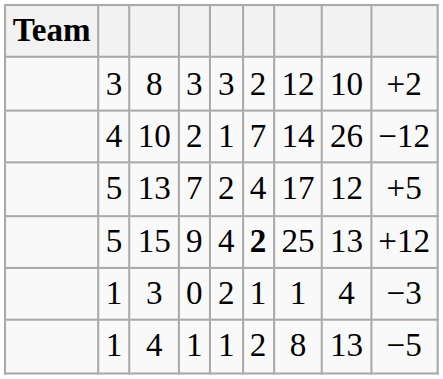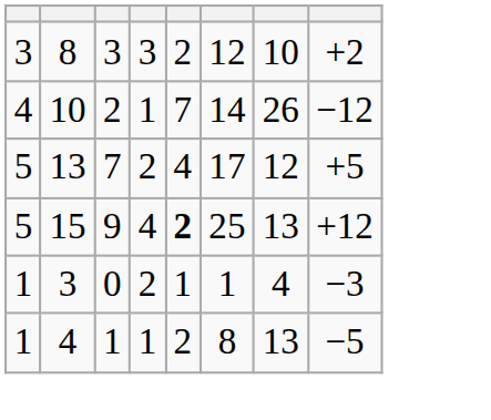- column: Team
